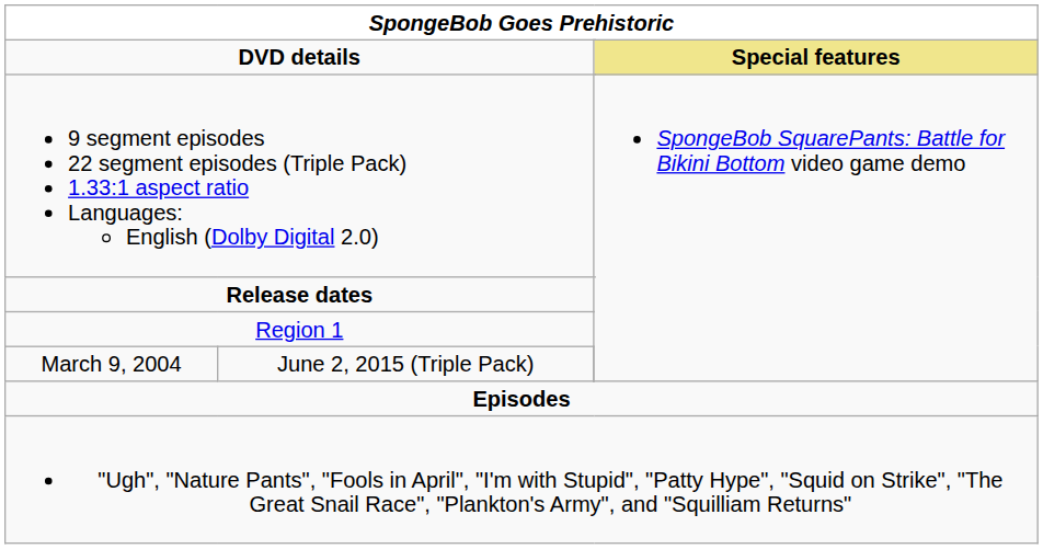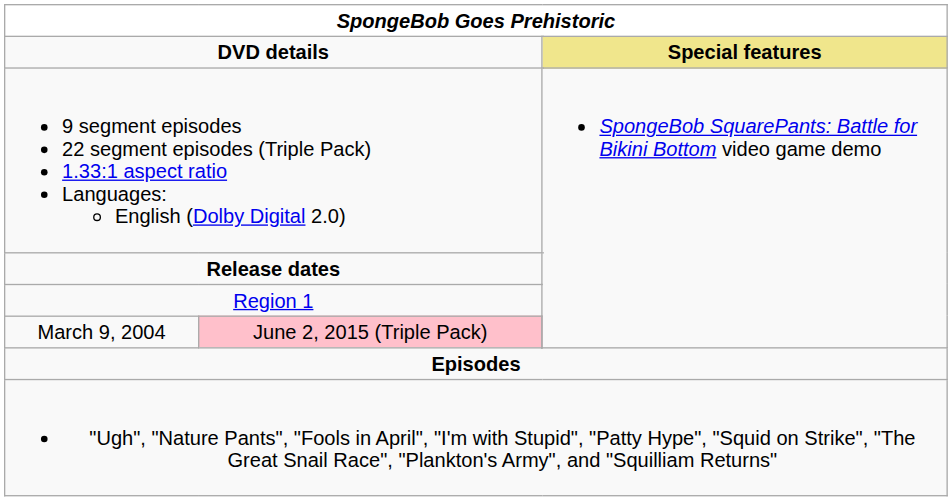March 9, 2004 | column 2: no background -> pink background
